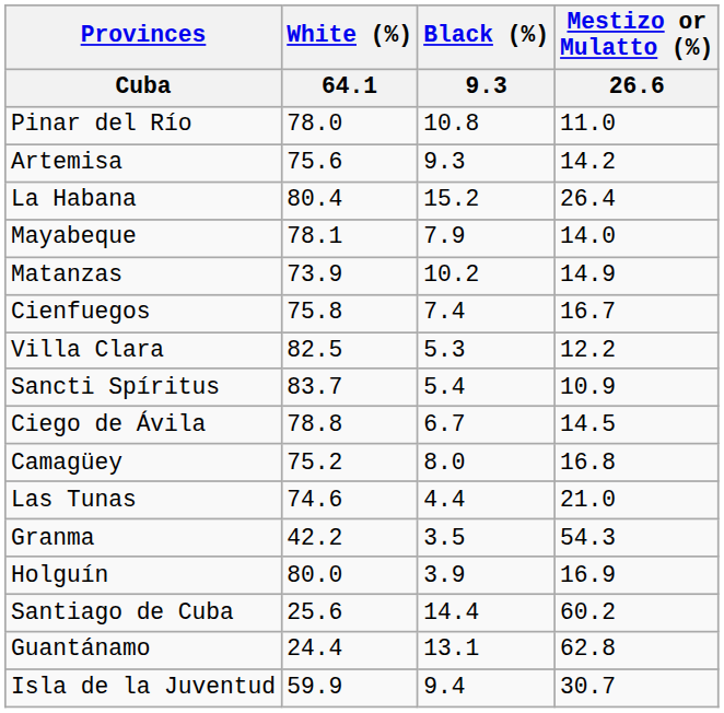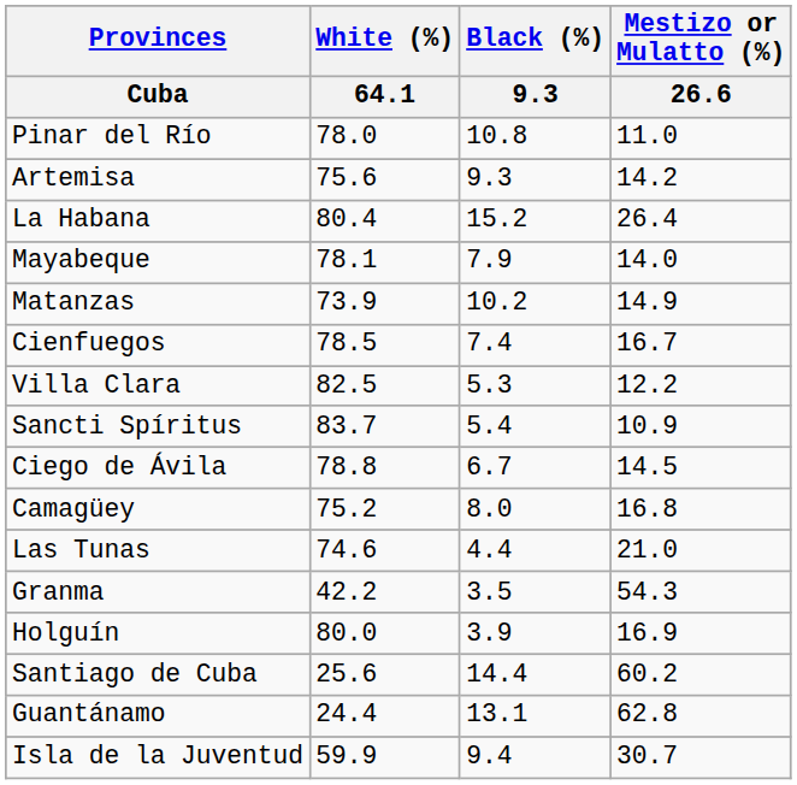Cienfuegos | White (%) / 64.1: 75.8 -> 78.5
